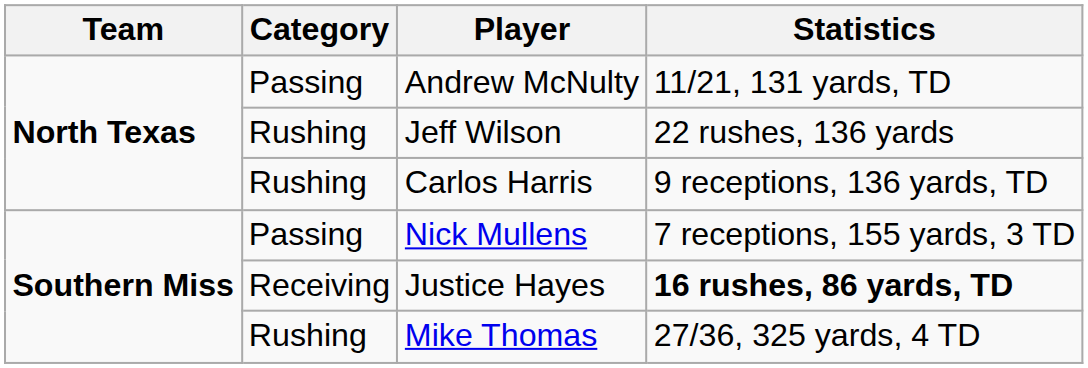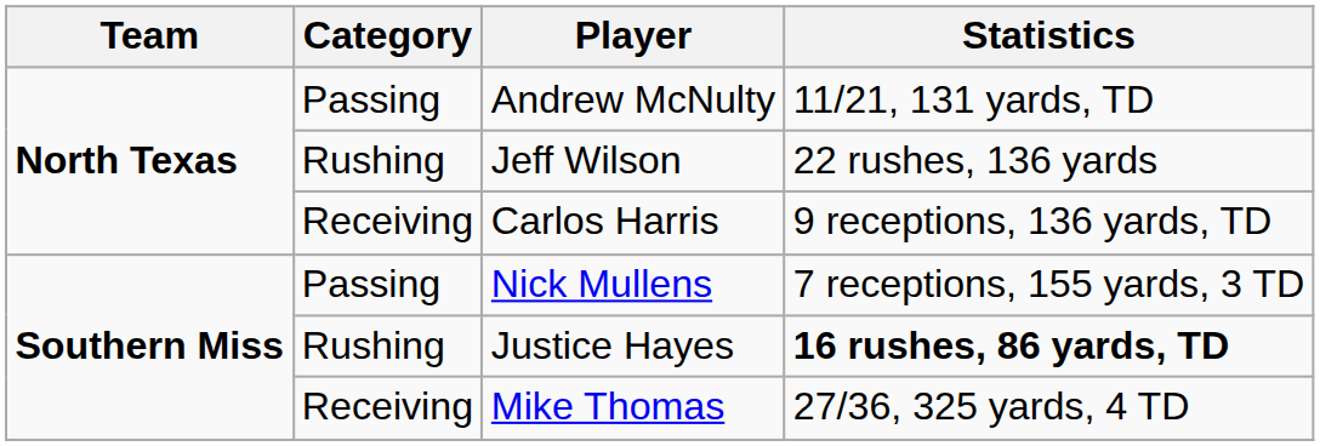Carlos Harris | Category: Rushing -> Receiving
Justice Hayes | Category: Receiving -> Rushing
Mike Thomas | Category: Rushing -> Receiving
